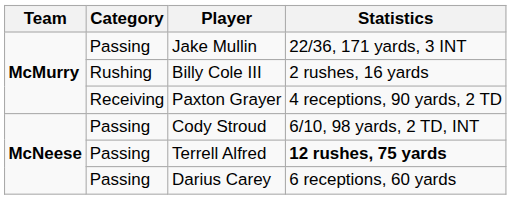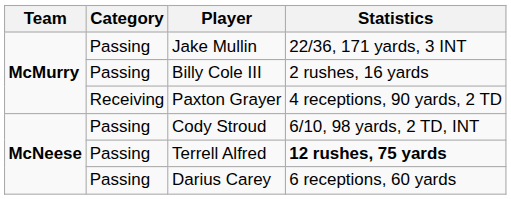Billy Cole III | Category: Rushing -> Passing
